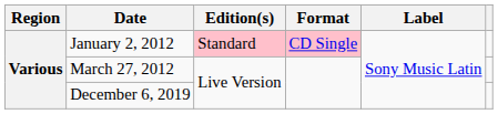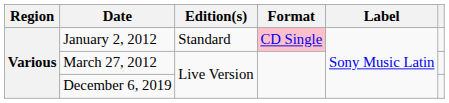January 2, 2012 | Edition(s): pink background -> no background
